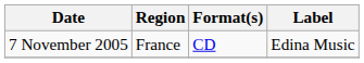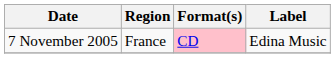7 November 2005 | Format(s): no background -> pink background
